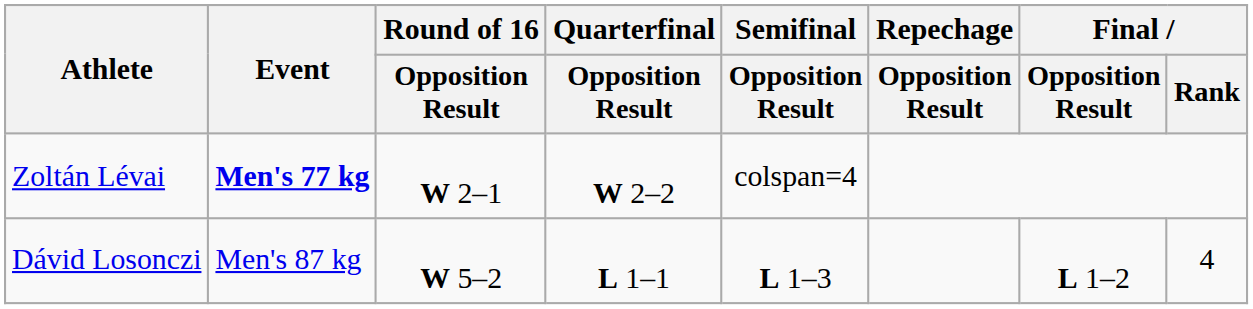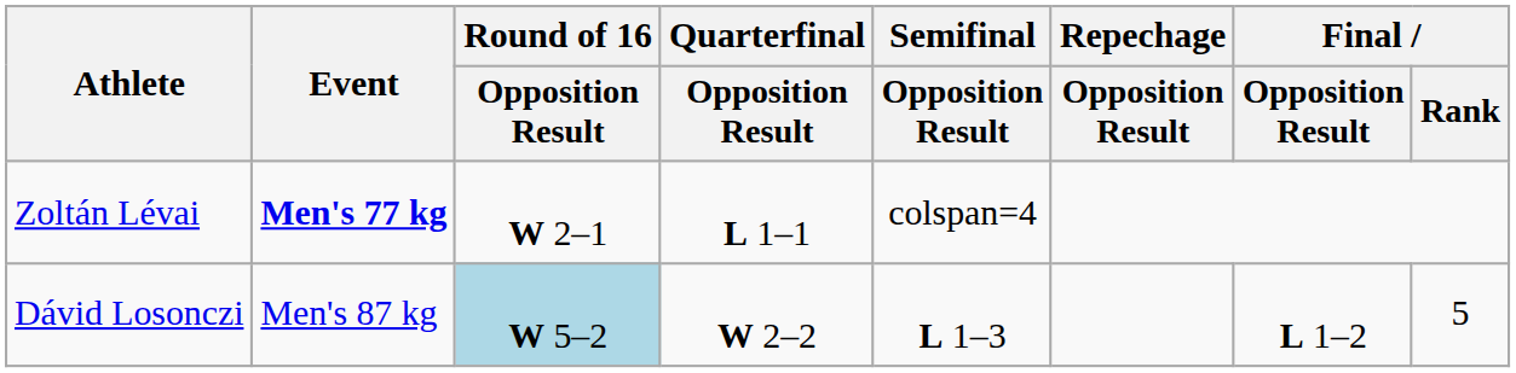Zoltán Lévai | Quarterfinal / Opposition Result: W 2–2 -> L 1–1
Dávid Losonczi | Round of 16 / Opposition Result: no background -> lightblue background
Dávid Losonczi | Quarterfinal / Opposition Result: L 1–1 -> W 2–2
Dávid Losonczi | Final / Rank: 4 -> 5
